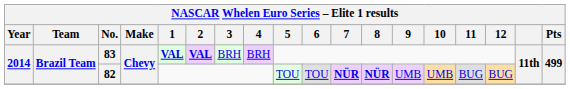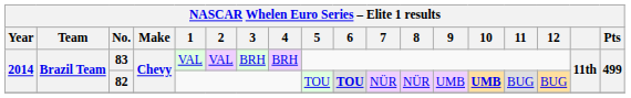83 | 1: bold -> normal
83 | 2: bold -> normal
82 | 6: normal -> bold
82 | 7: bold -> normal
82 | 8: bold -> normal
82 | 10: normal -> bold
